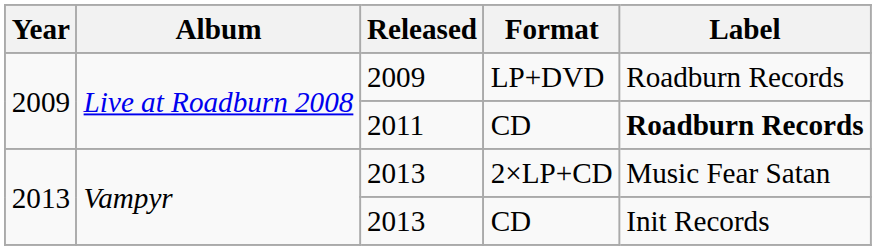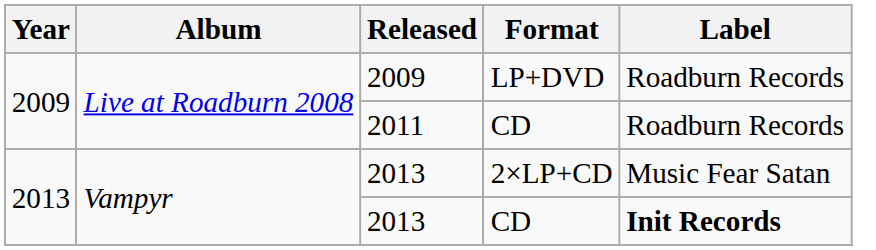2011 | Label: bold -> normal
2013 / CD | Label: normal -> bold
